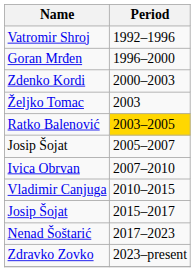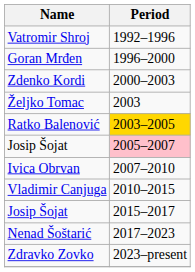row 7 | Period: no background -> pink background
